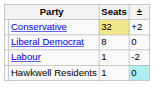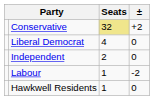Liberal Democrat | Seats: 8 -> 4
+ row: Independent | 2 | 0
Hawkwell Residents | ±: paleturquoise background -> no background
